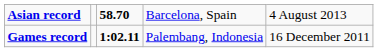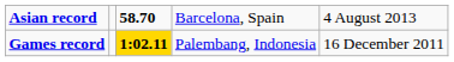Games record | column 3: no background -> gold background
